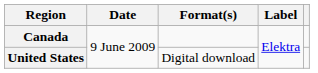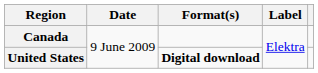United States | Format(s): normal -> bold
